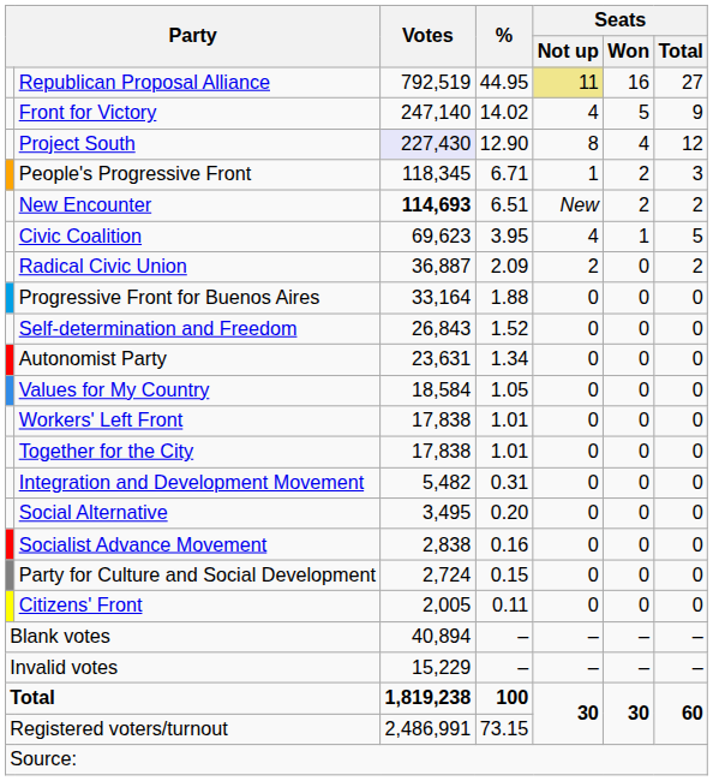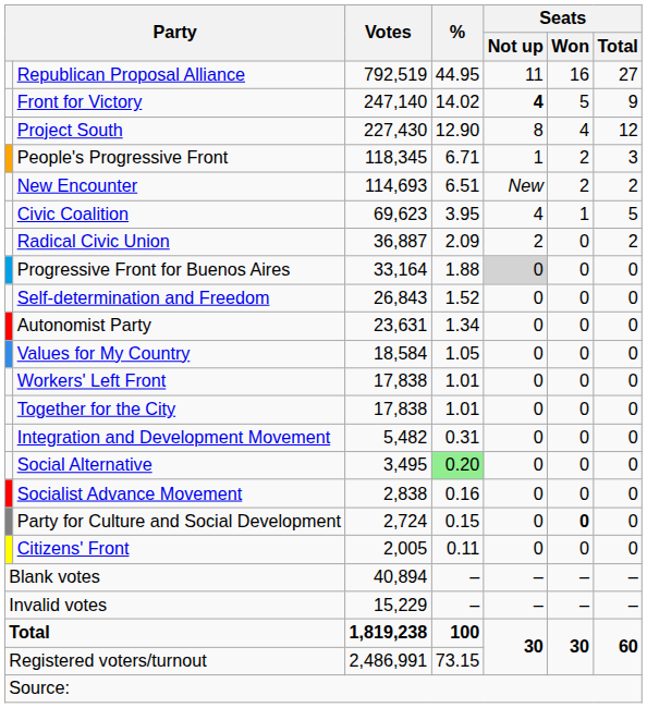Republican Proposal Alliance | Seats / Not up: khaki background -> no background
Front for Victory | Seats / Not up: normal -> bold
Project South | Votes: lavender background -> no background
New Encounter | Votes: bold -> normal
Progressive Front for Buenos Aires | Seats / Not up: no background -> lightgrey background
Social Alternative | %: no background -> lightgreen background
Party for Culture and Social Development | Seats / Won: normal -> bold
